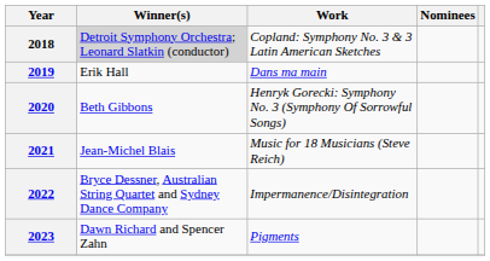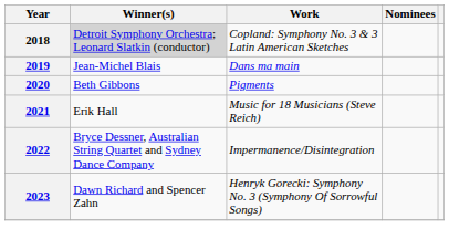2019 | Winner(s): Erik Hall -> Jean-Michel Blais
2020 | Work: Henryk Gorecki: Symphony No. 3 (Symphony Of Sorrowful Songs) -> Pigments
2021 | Winner(s): Jean-Michel Blais -> Erik Hall
2023 | Work: Pigments -> Henryk Gorecki: Symphony No. 3 (Symphony Of Sorrowful Songs)
